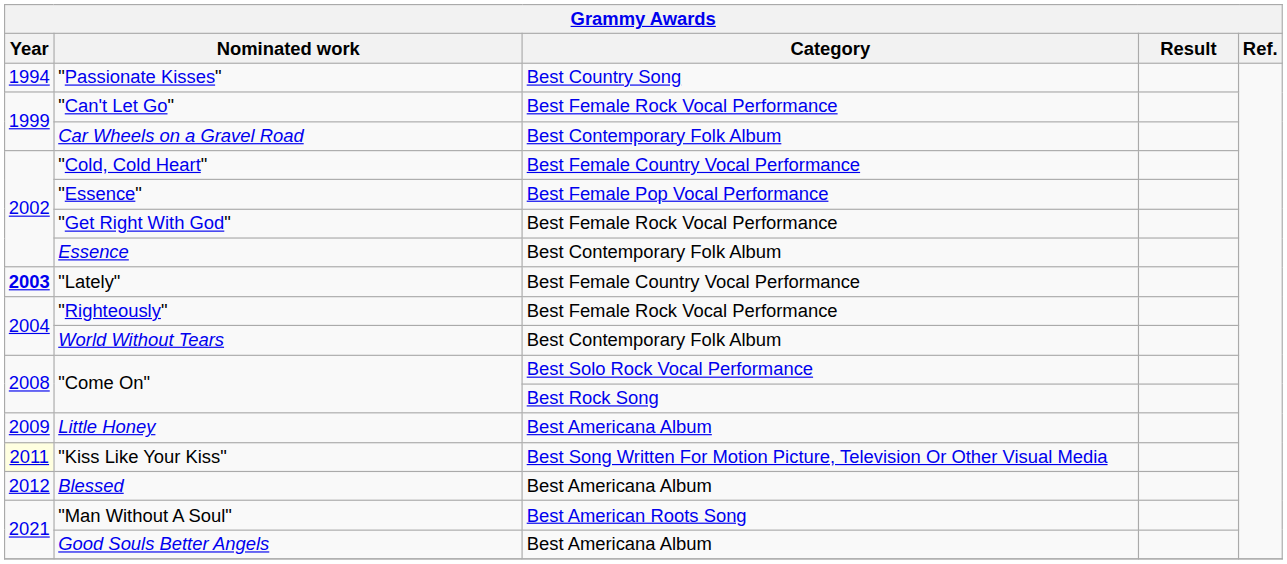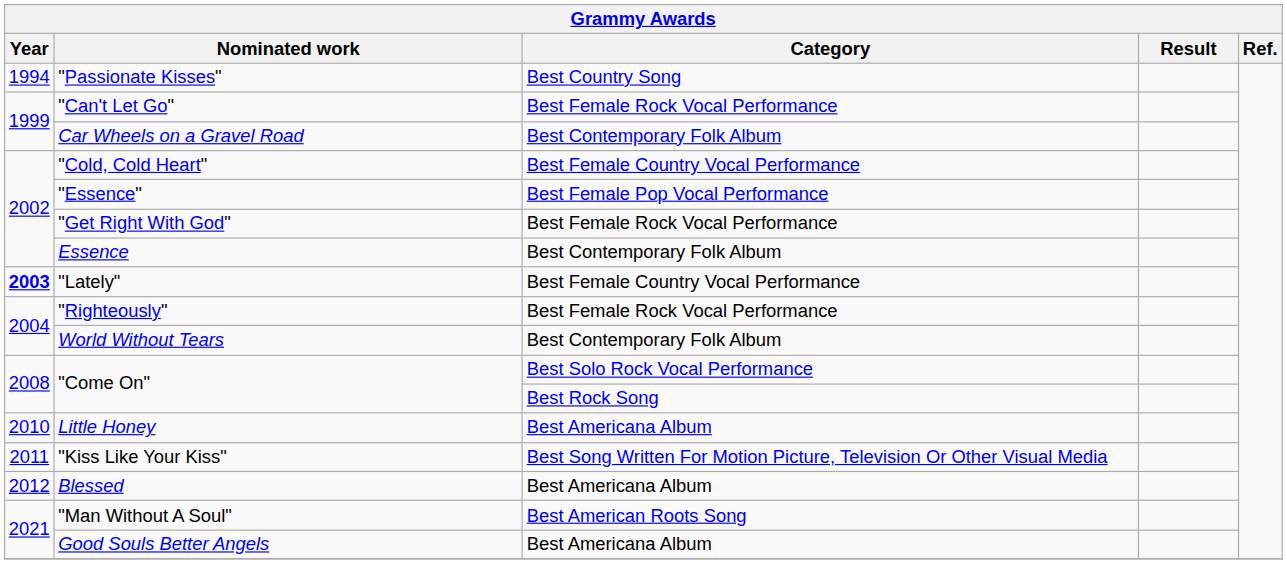Little Honey | Year: 2009 -> 2010
"Kiss Like Your Kiss" | Year: lightyellow background -> no background
